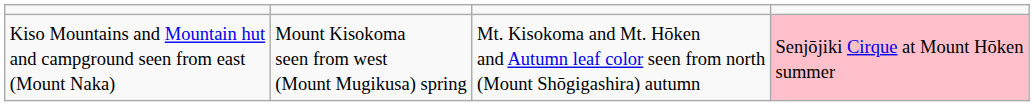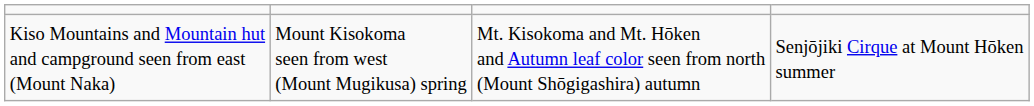row 2 | column 4: pink background -> no background
